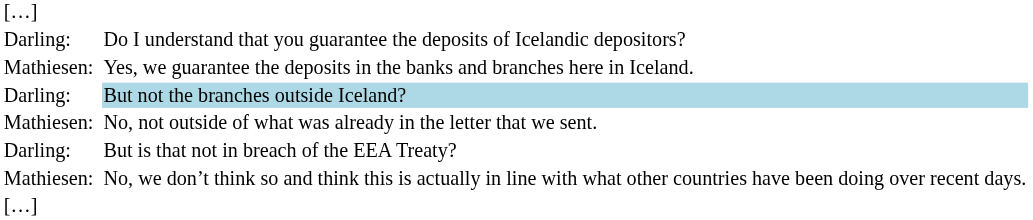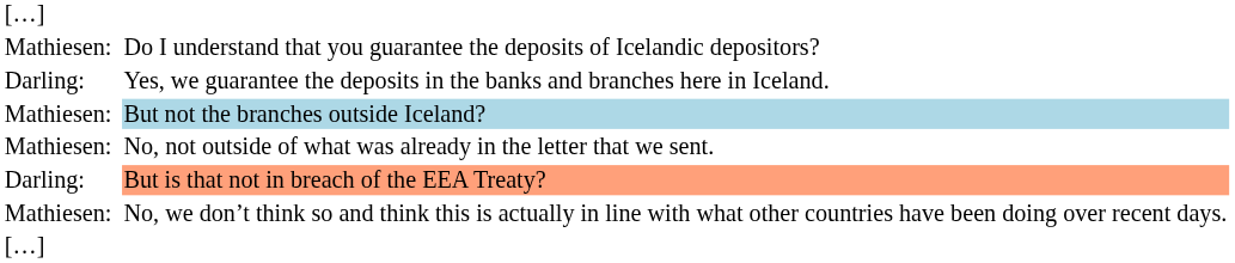row 2 | column 1: Darling: -> Mathiesen:
row 3 | column 1: Mathiesen: -> Darling:
row 4 | column 1: Darling: -> Mathiesen:
row 6 | column 2: no background -> lightsalmon background
